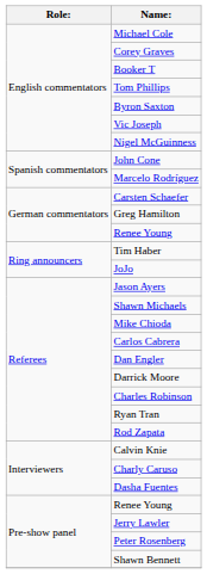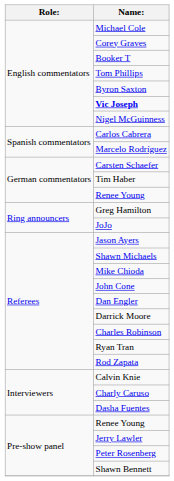row 7 | Name:: normal -> bold
row 9 | Name:: John Cone -> Carlos Cabrera
row 12 | Name:: Greg Hamilton -> Tim Haber
row 14 | Name:: Tim Haber -> Greg Hamilton
row 19 | Name:: Carlos Cabrera -> John Cone
